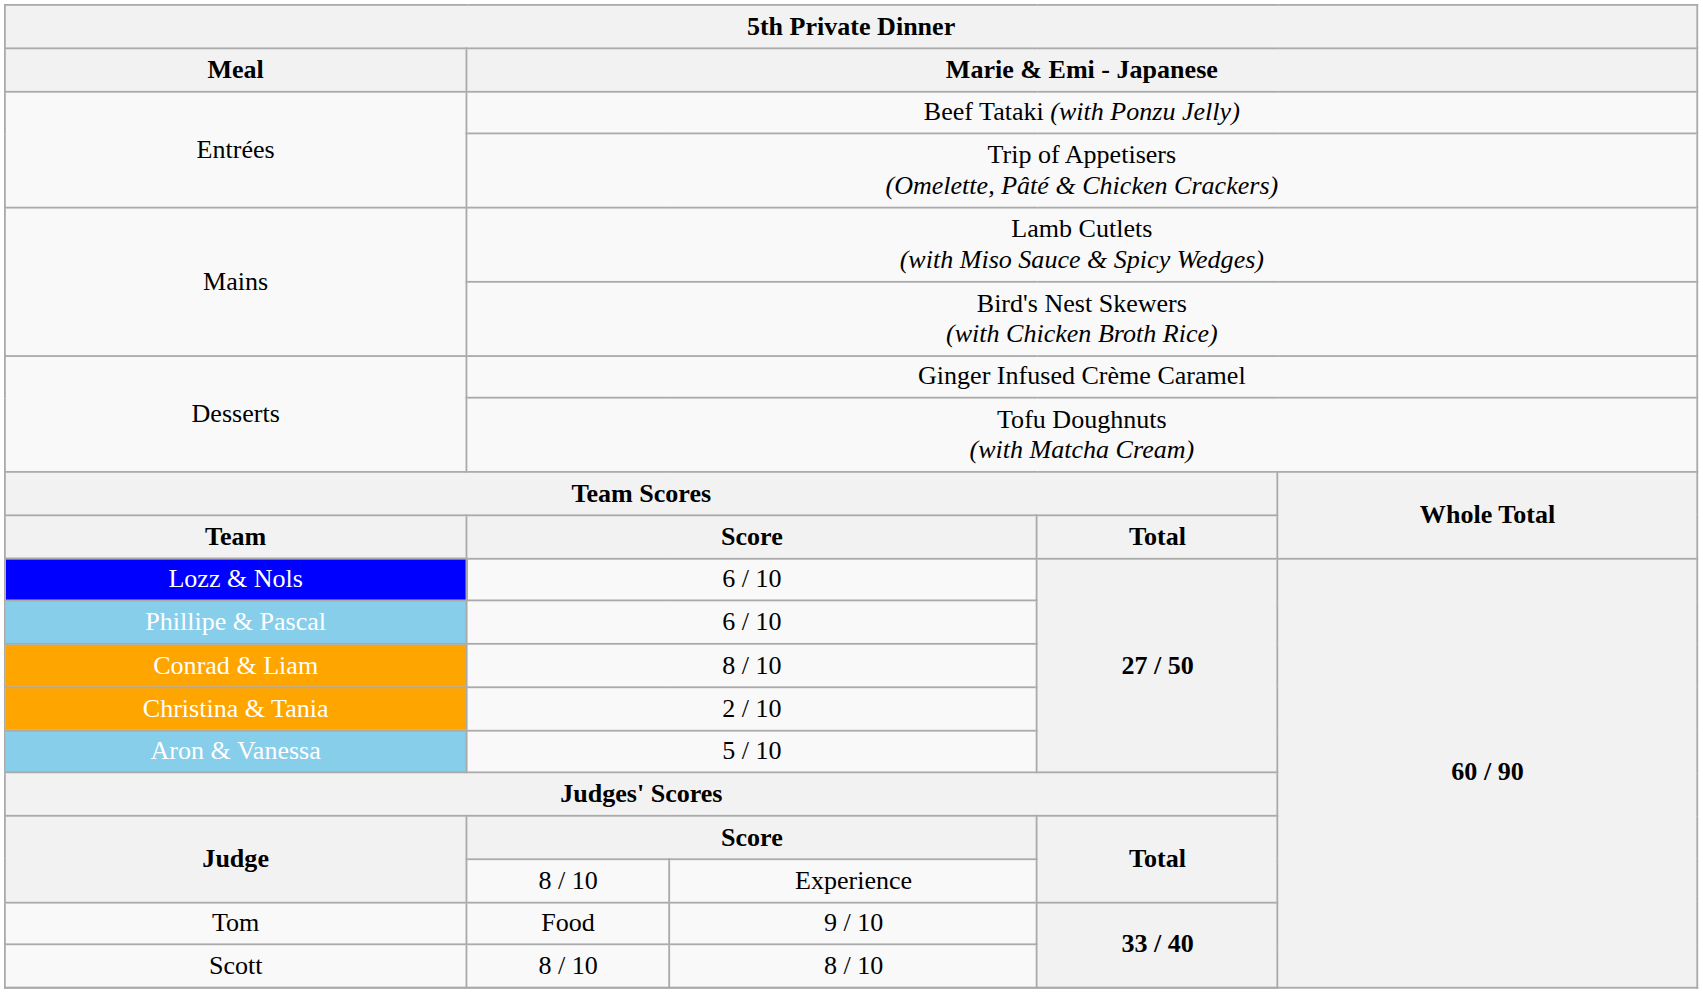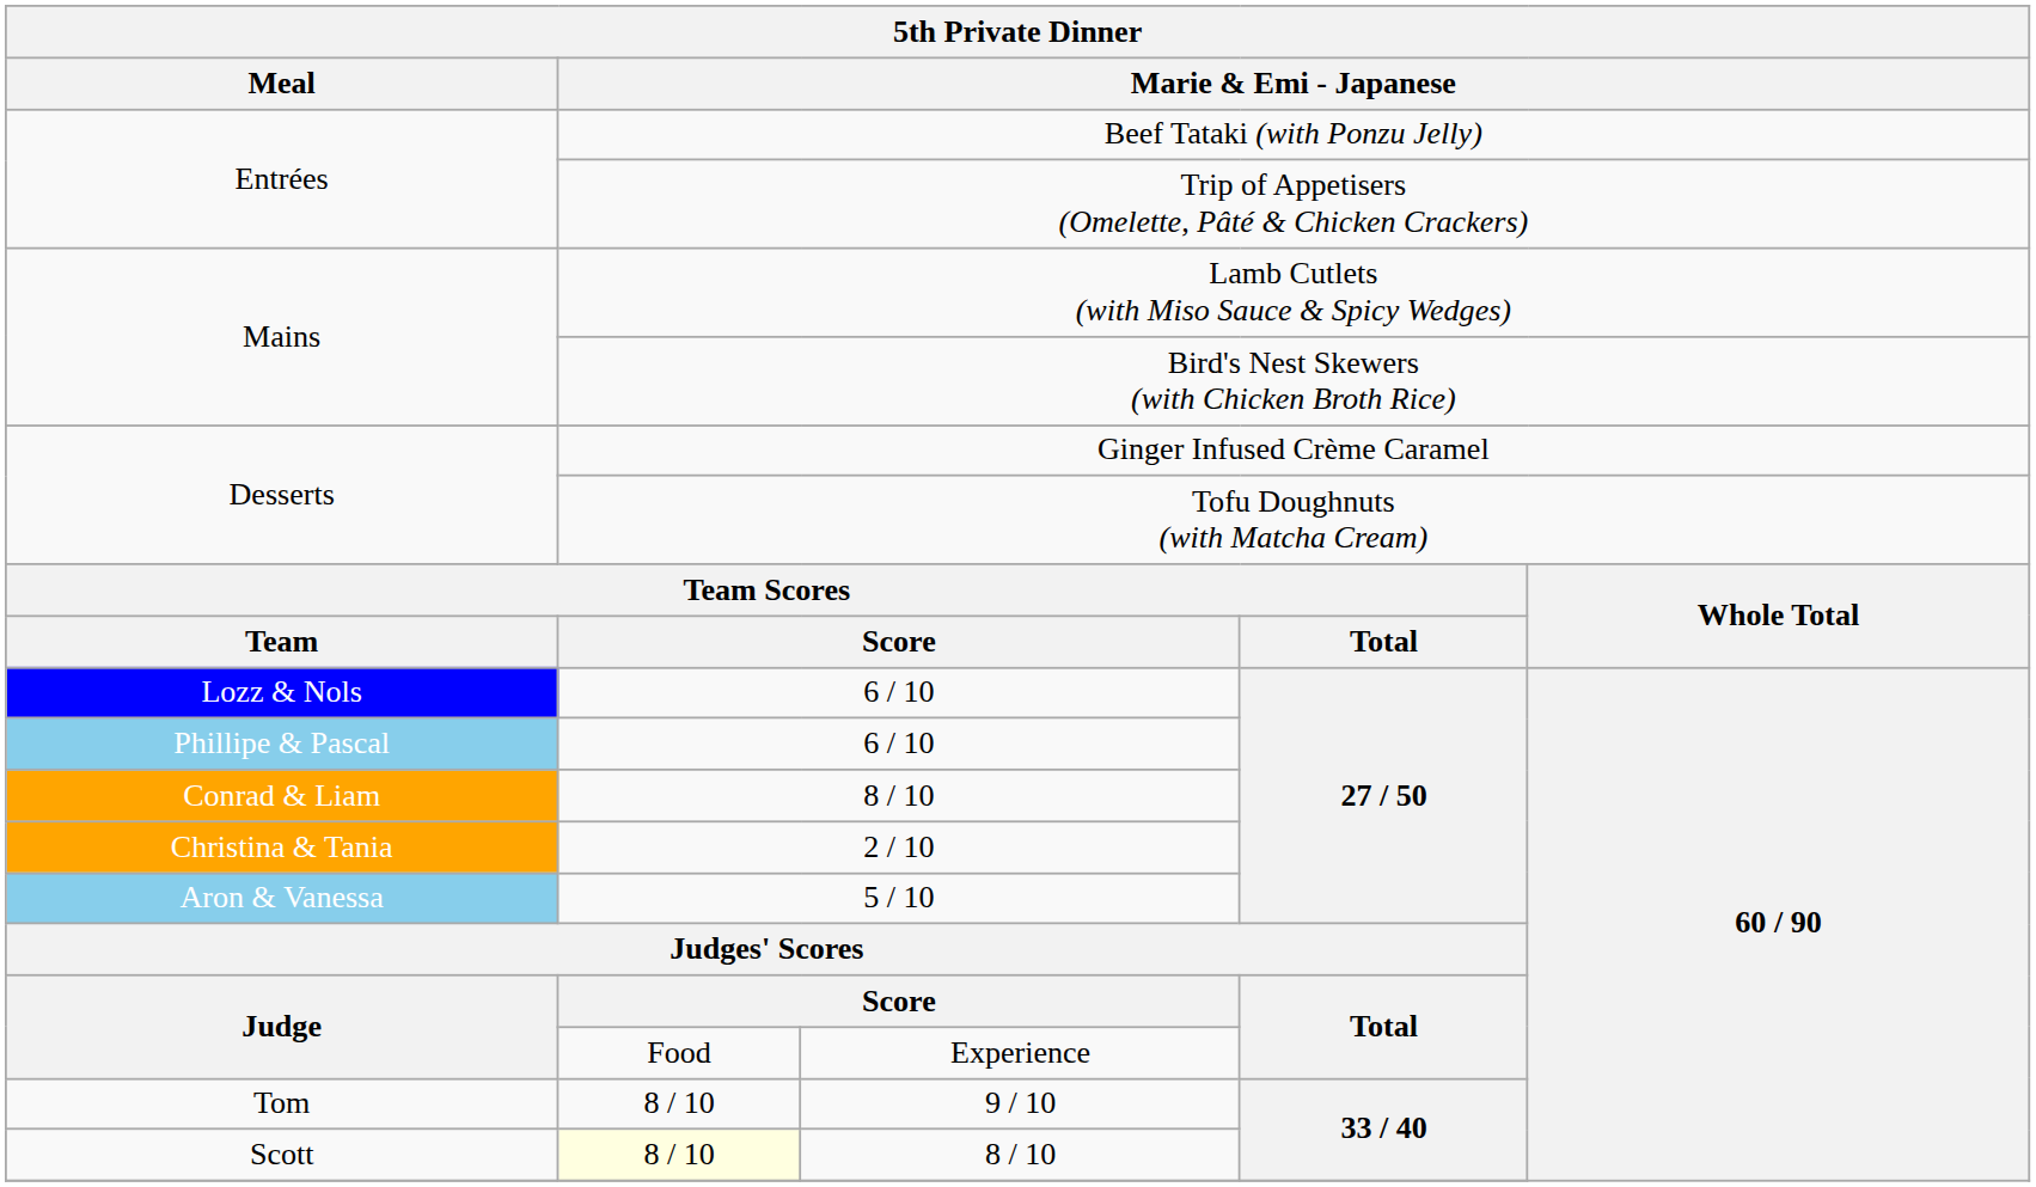Experience | column 2: 8 / 10 -> Food
9 / 10 | column 2: Food -> 8 / 10
Scott / 8 / 10 | column 2: no background -> lightyellow background
